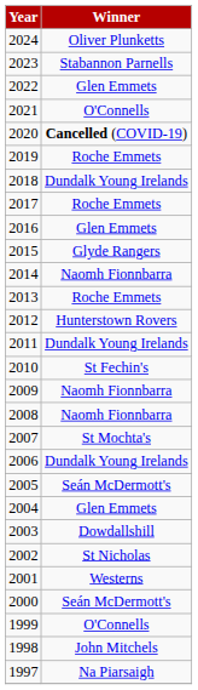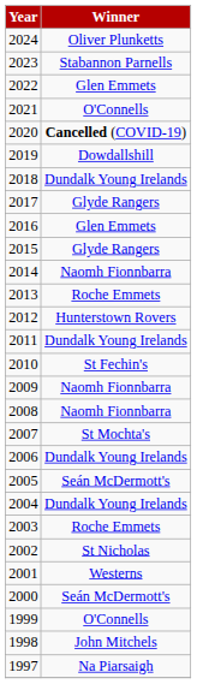2019 | Winner: Roche Emmets -> Dowdallshill
2017 | Winner: Roche Emmets -> Glyde Rangers
2004 | Winner: Glen Emmets -> Dundalk Young Irelands
2003 | Winner: Dowdallshill -> Roche Emmets
